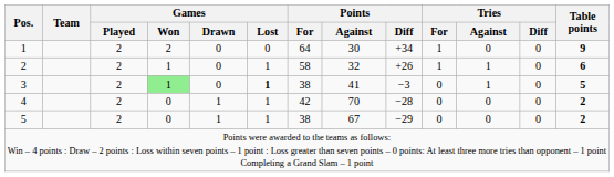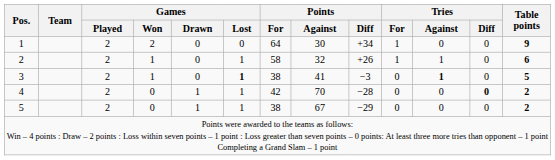3 | Games / Won: lightgreen background -> no background
3 | Tries / Against: normal -> bold
4 | Tries / Diff: normal -> bold
